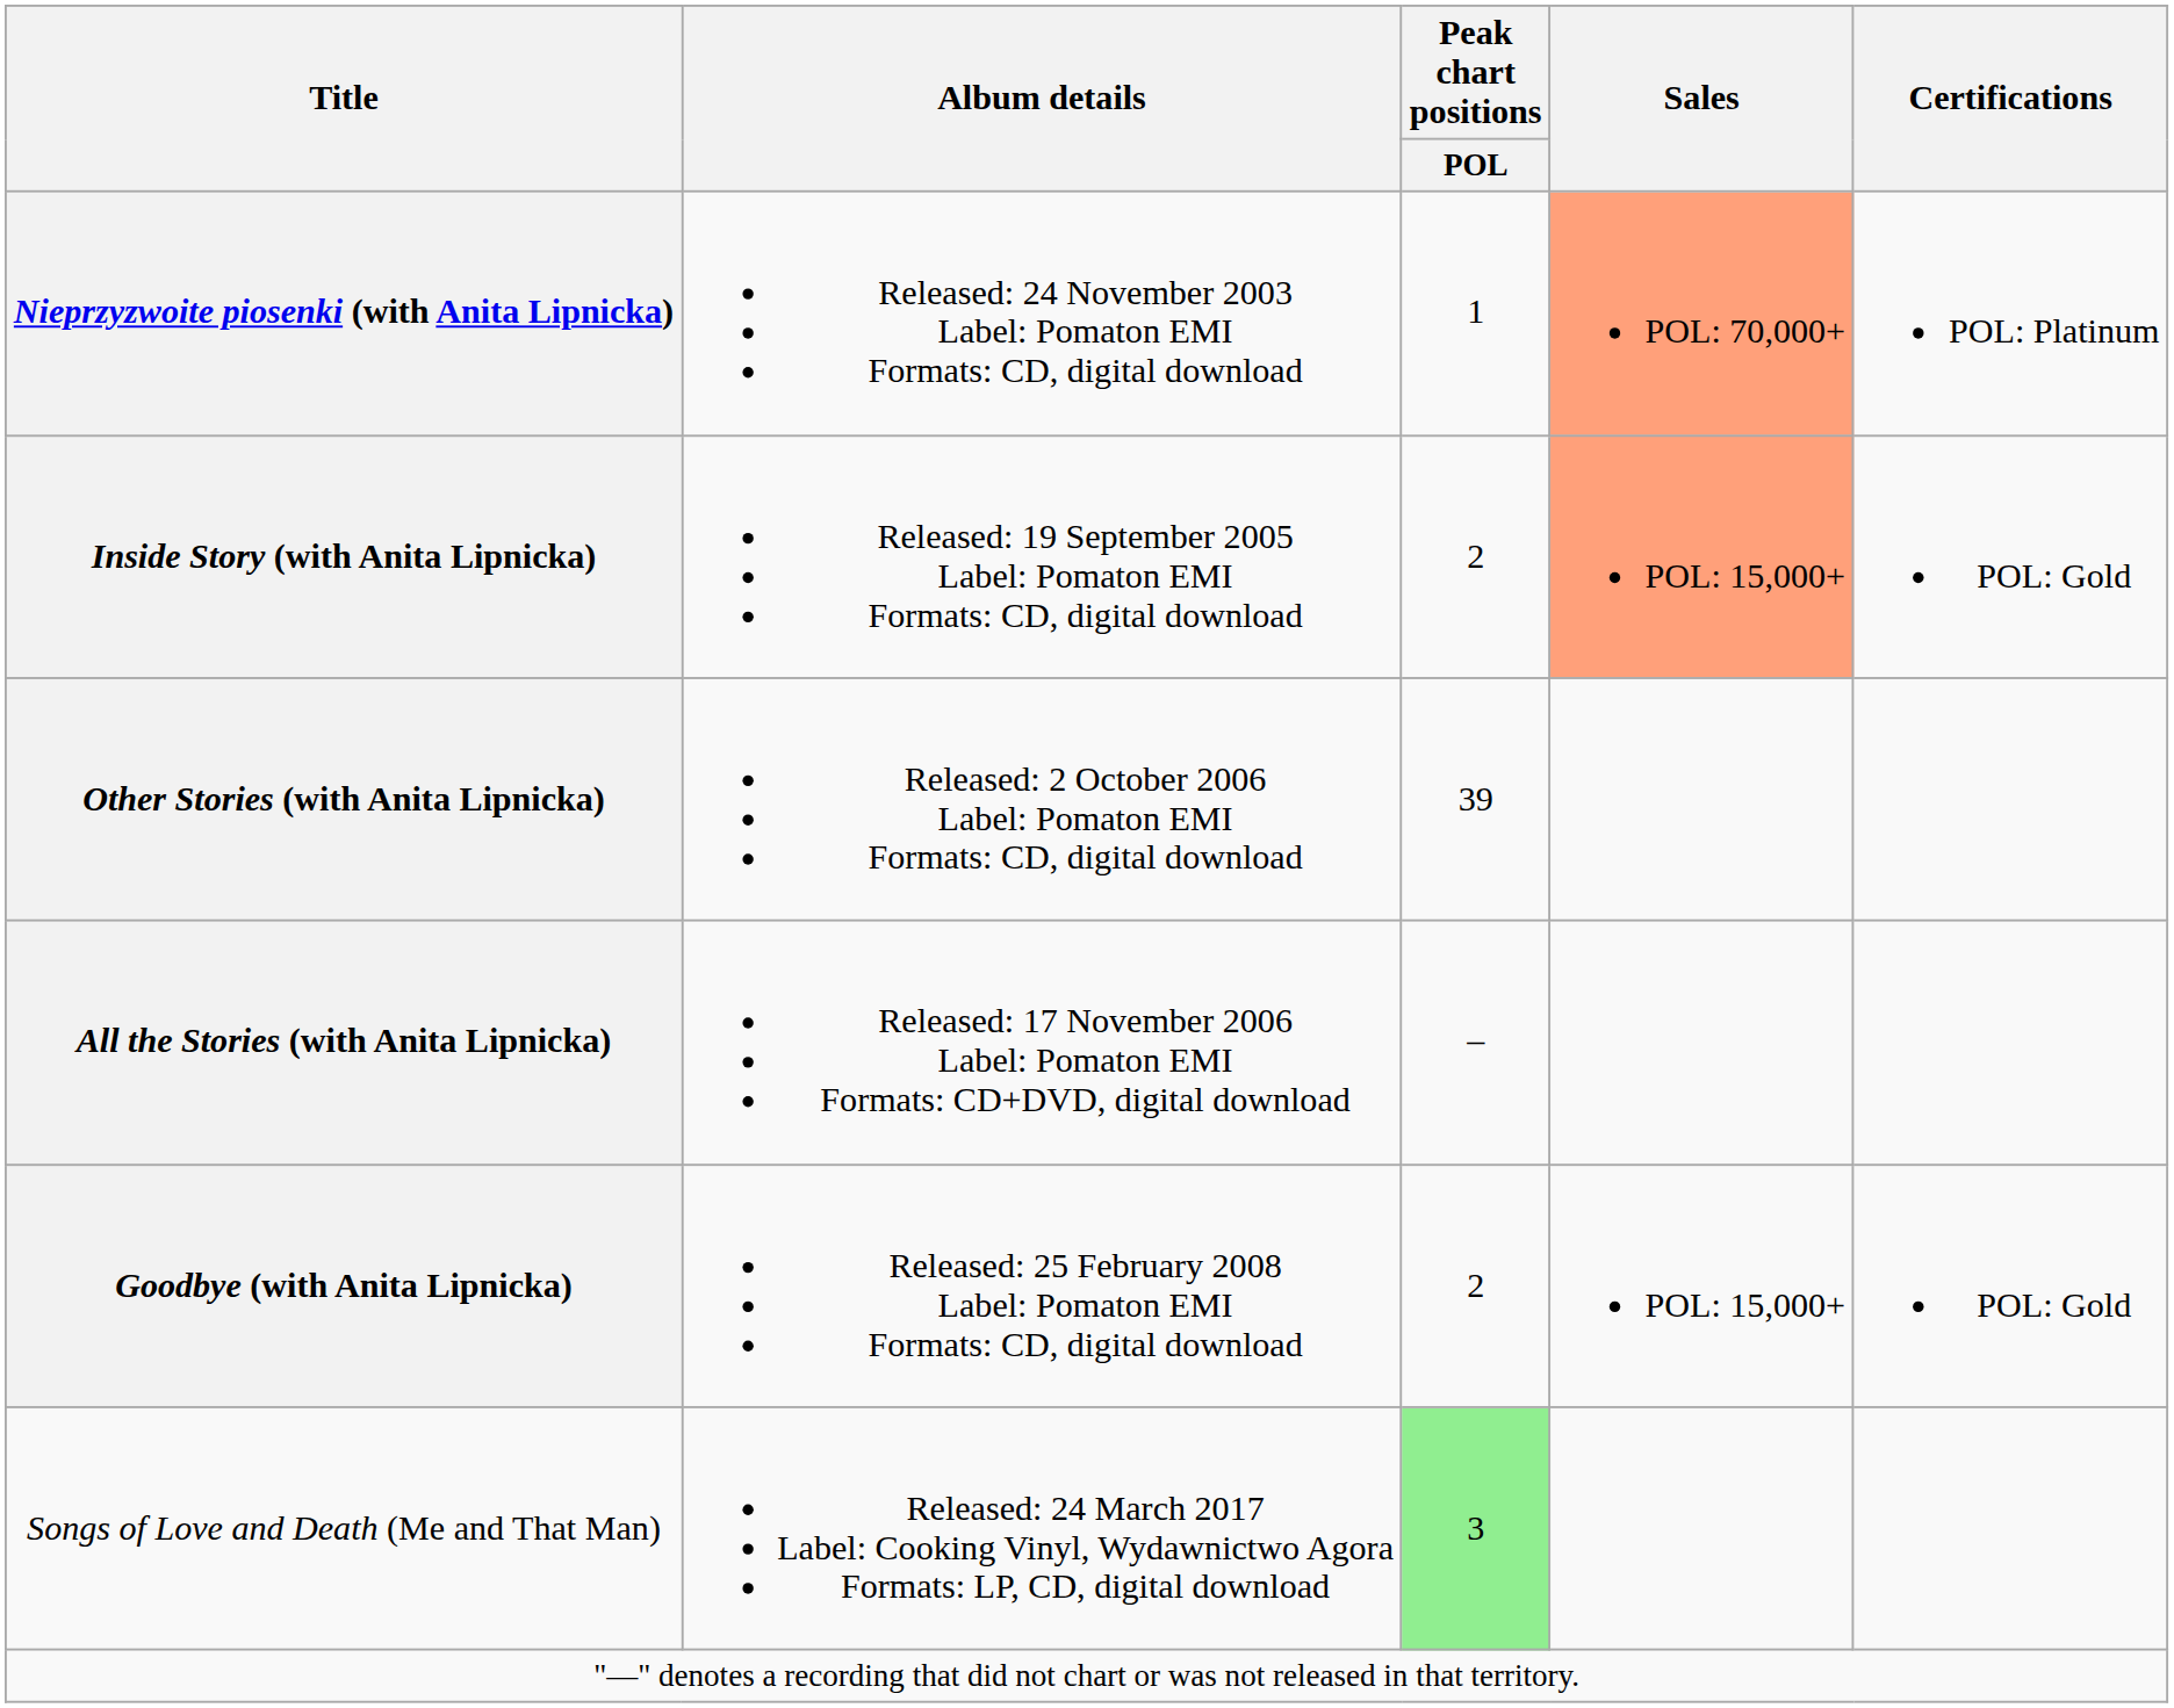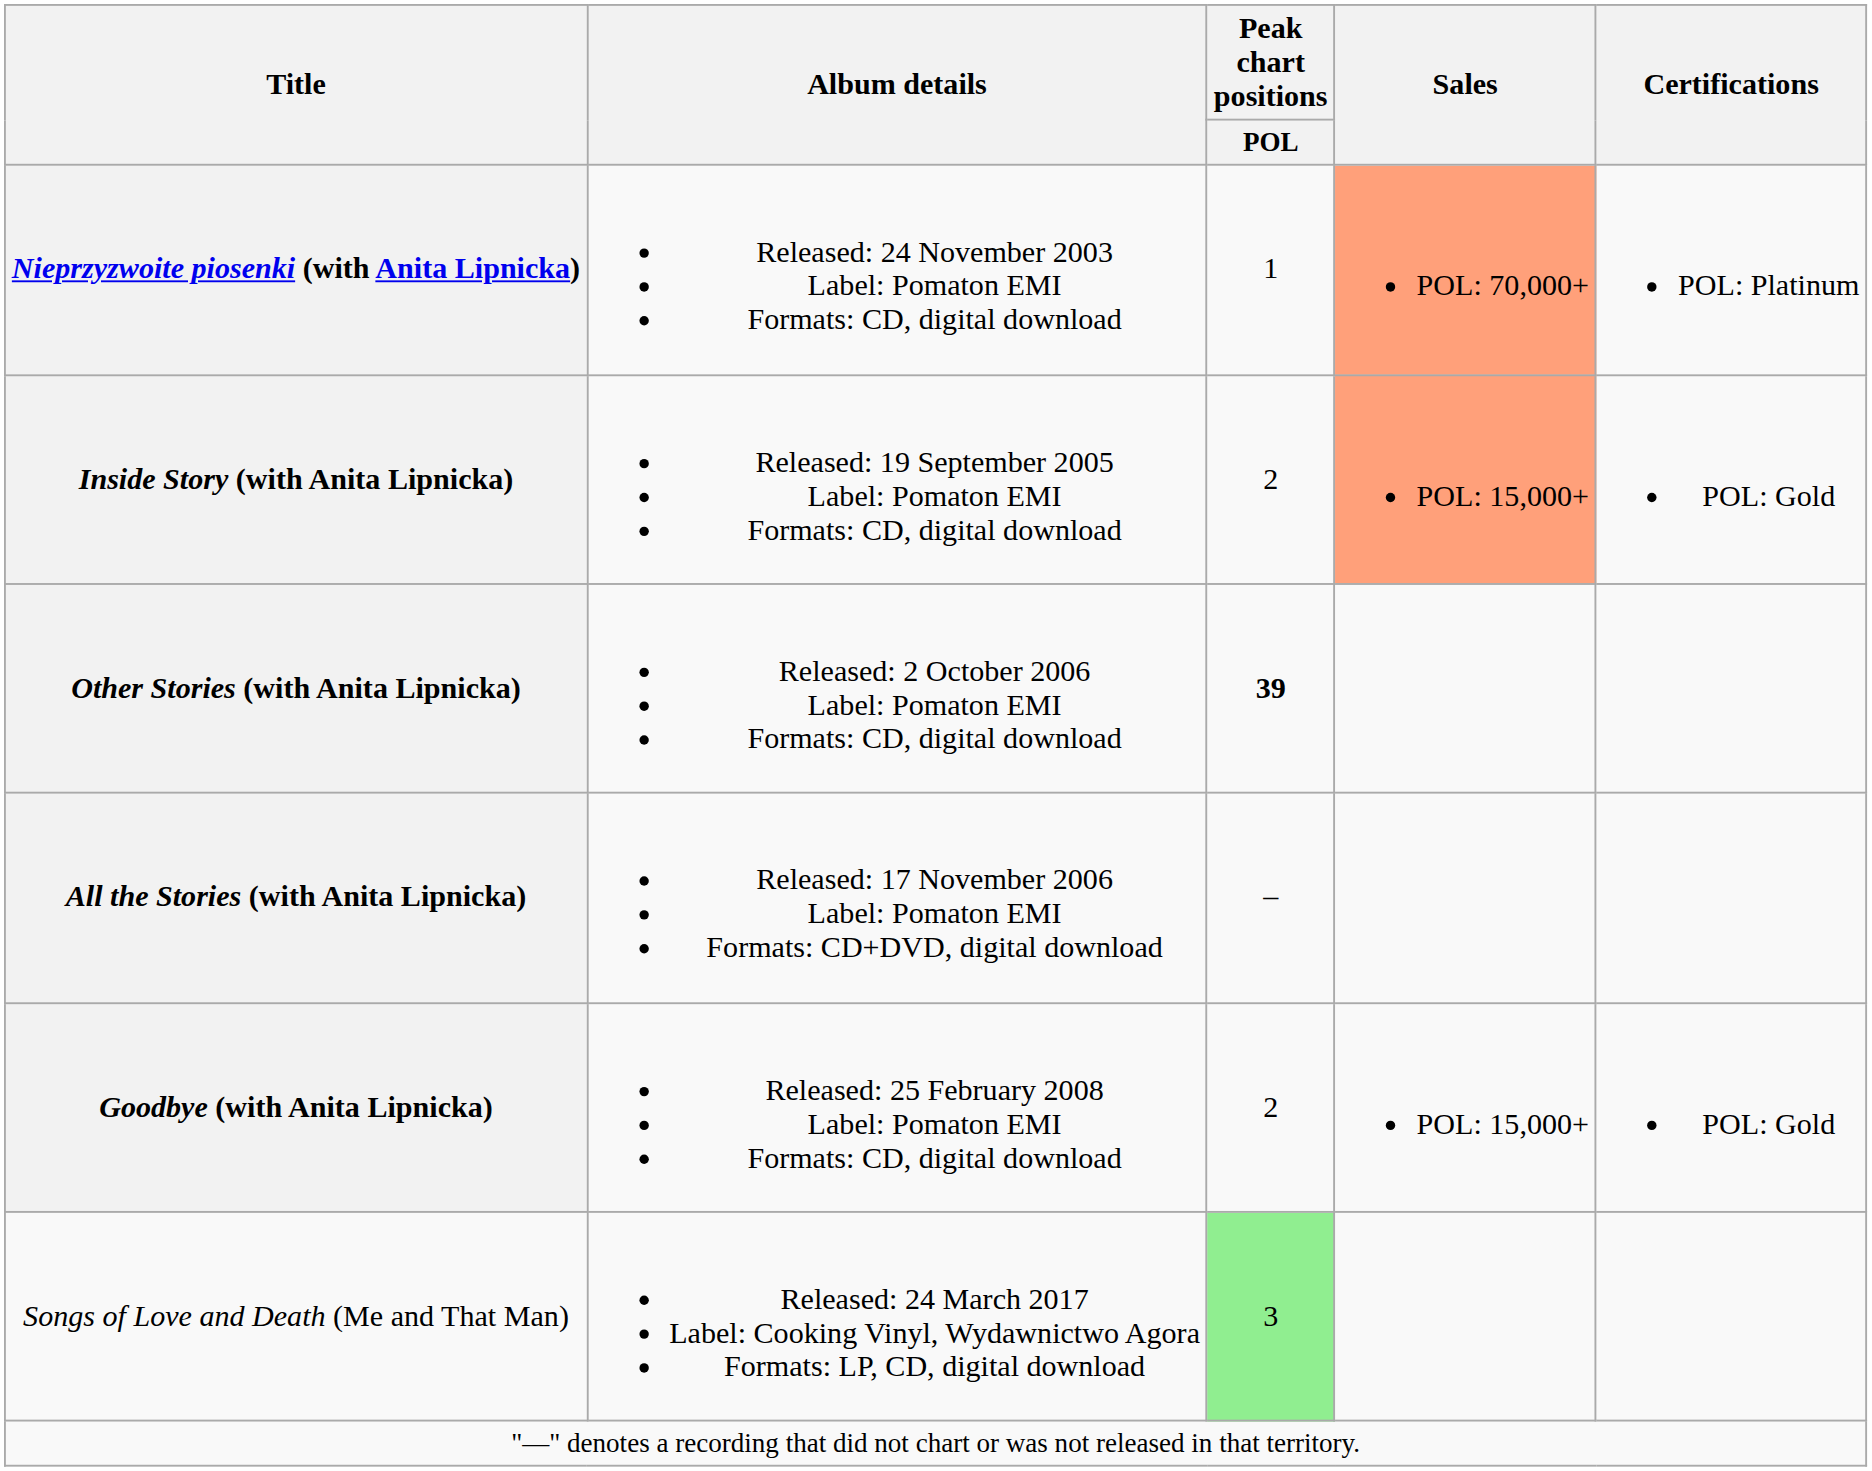Other Stories (with Anita Lipnicka) | Peak chart positions / POL: normal -> bold
